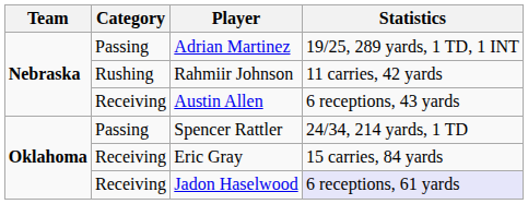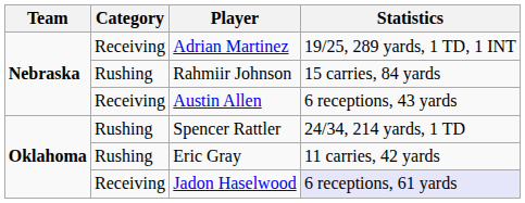Adrian Martinez | Category: Passing -> Receiving
Rahmiir Johnson | Statistics: 11 carries, 42 yards -> 15 carries, 84 yards
Spencer Rattler | Category: Passing -> Rushing
Eric Gray | Category: Receiving -> Rushing
Eric Gray | Statistics: 15 carries, 84 yards -> 11 carries, 42 yards
